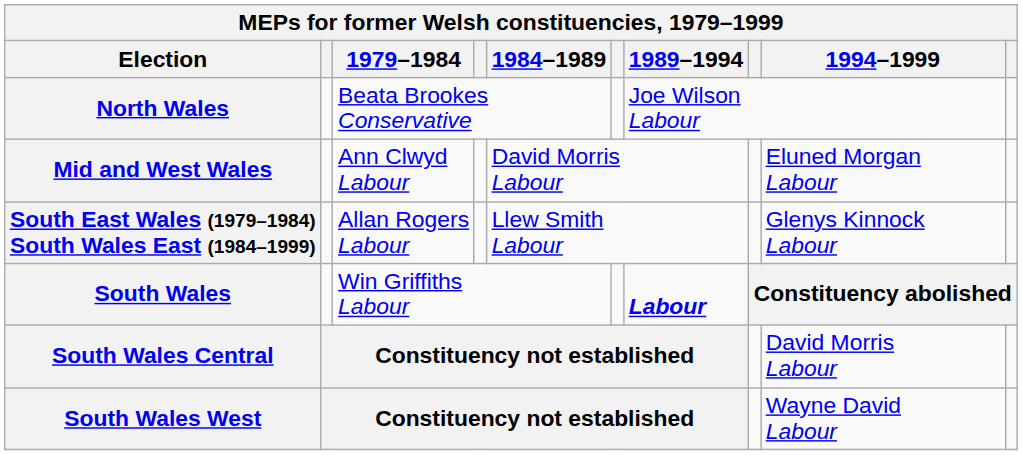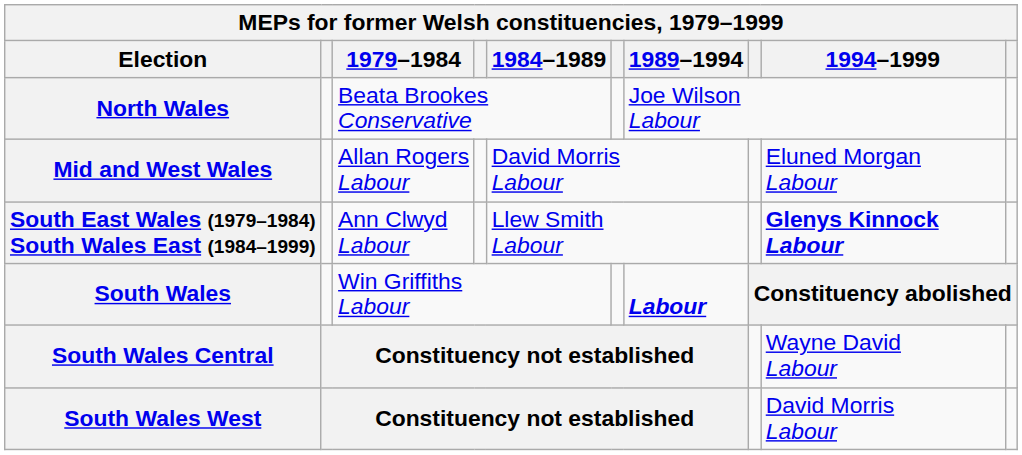Mid and West Wales | 1979–1984: Ann Clwyd Labour -> Allan Rogers Labour
South East Wales (1979–1984) South Wales East (1984–1999) | 1979–1984: Allan Rogers Labour -> Ann Clwyd Labour
South East Wales (1979–1984) South Wales East (1984–1999) | 1994–1999: normal -> bold
South Wales Central | 1994–1999: David Morris Labour -> Wayne David Labour
South Wales West | 1994–1999: Wayne David Labour -> David Morris Labour
